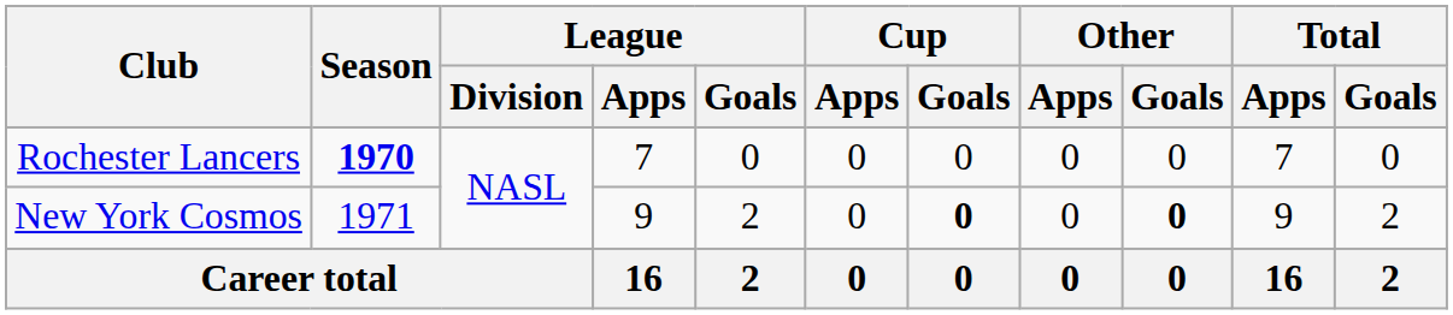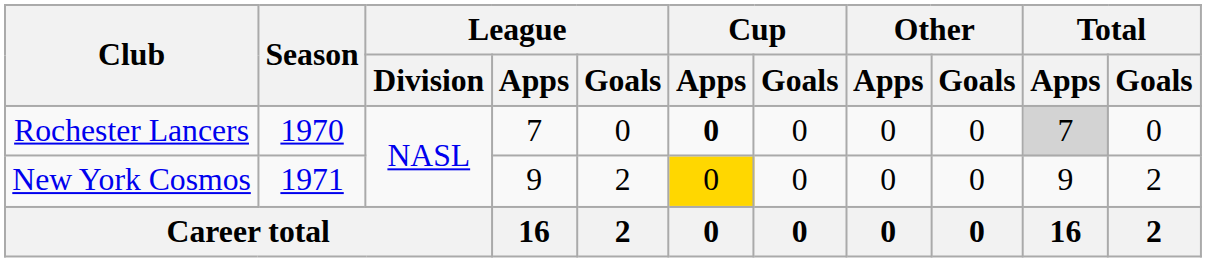Rochester Lancers | Season: bold -> normal
Rochester Lancers | Cup / Apps: normal -> bold
Rochester Lancers | Total / Apps: no background -> lightgrey background
New York Cosmos | Cup / Apps: no background -> gold background
New York Cosmos | Cup / Goals: bold -> normal
New York Cosmos | Other / Goals: bold -> normal
